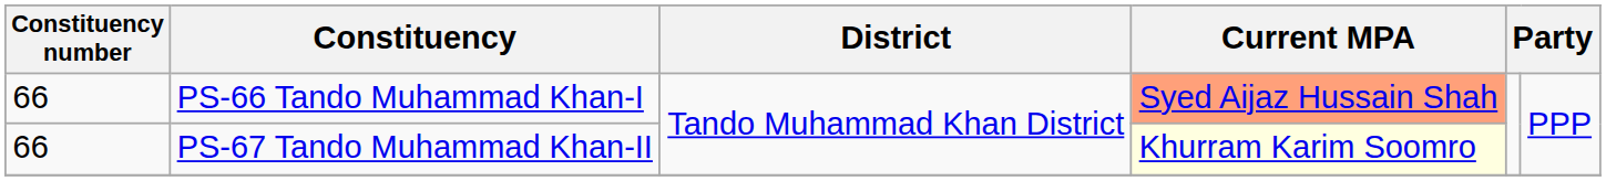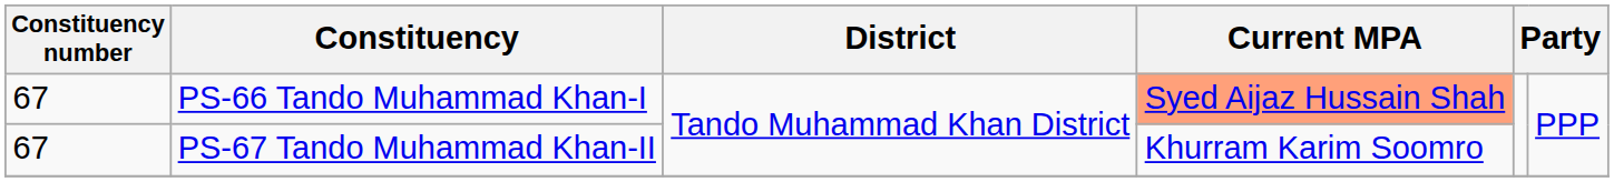PS-66 Tando Muhammad Khan-I | Constituency number: 66 -> 67
PS-67 Tando Muhammad Khan-II | Constituency number: 66 -> 67
PS-67 Tando Muhammad Khan-II | Current MPA: lightyellow background -> no background
